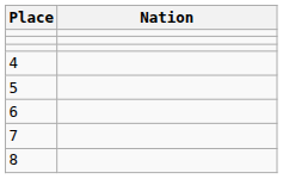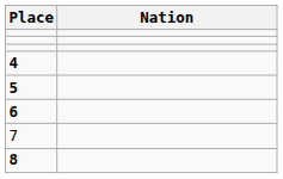row 5 | Place: normal -> bold
row 6 | Place: normal -> bold
row 7 | Place: normal -> bold
row 9 | Place: normal -> bold
